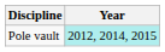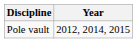Pole vault | Year: paleturquoise background -> no background
